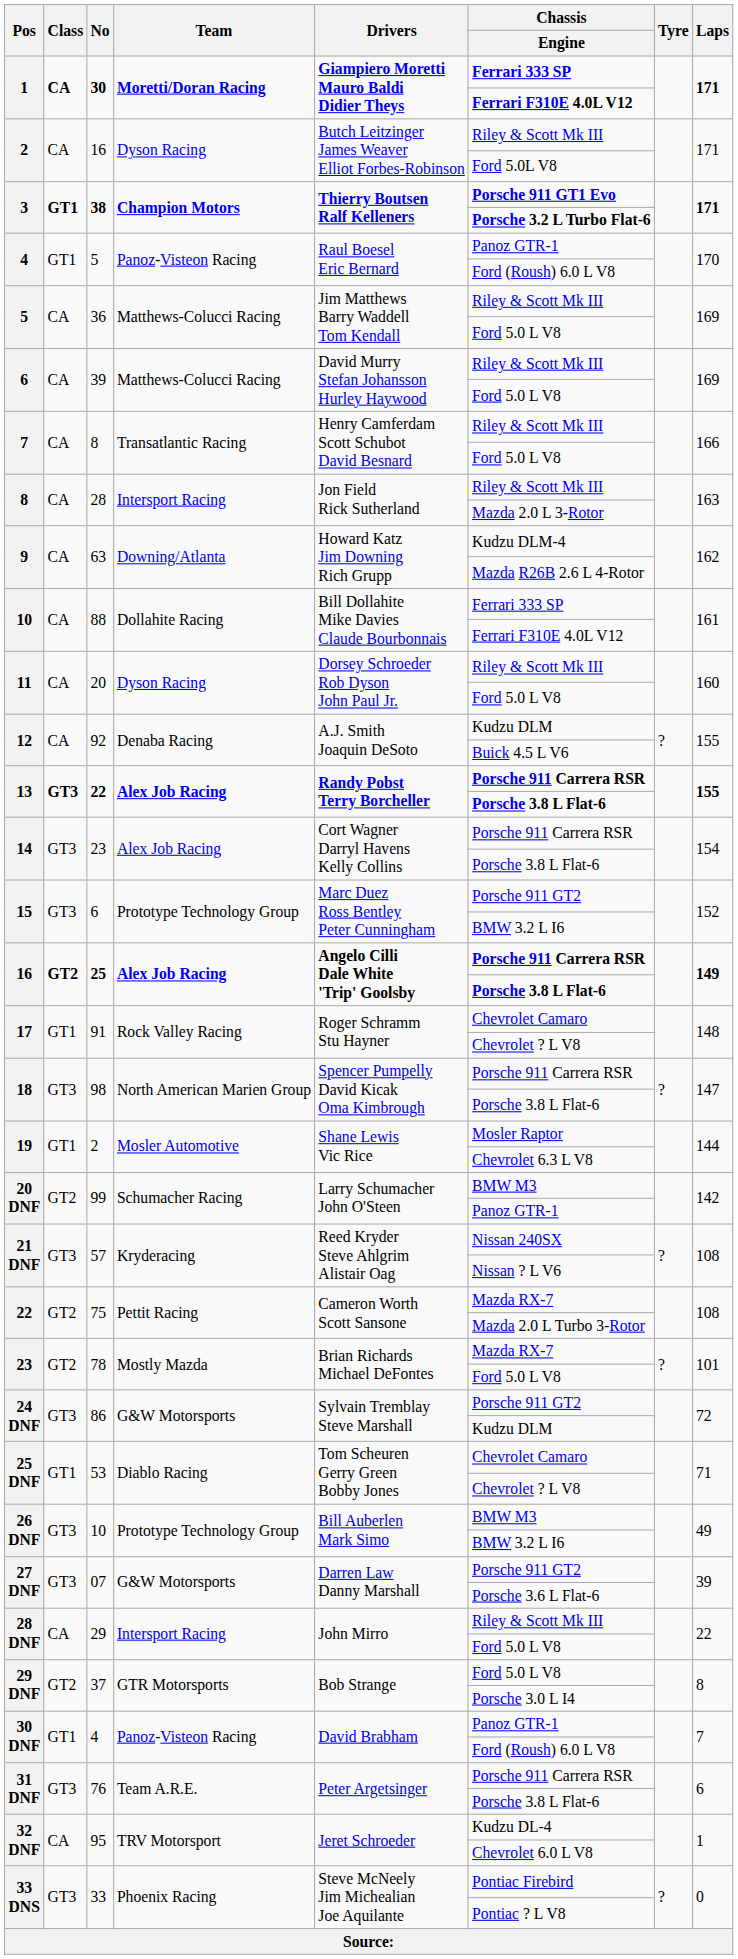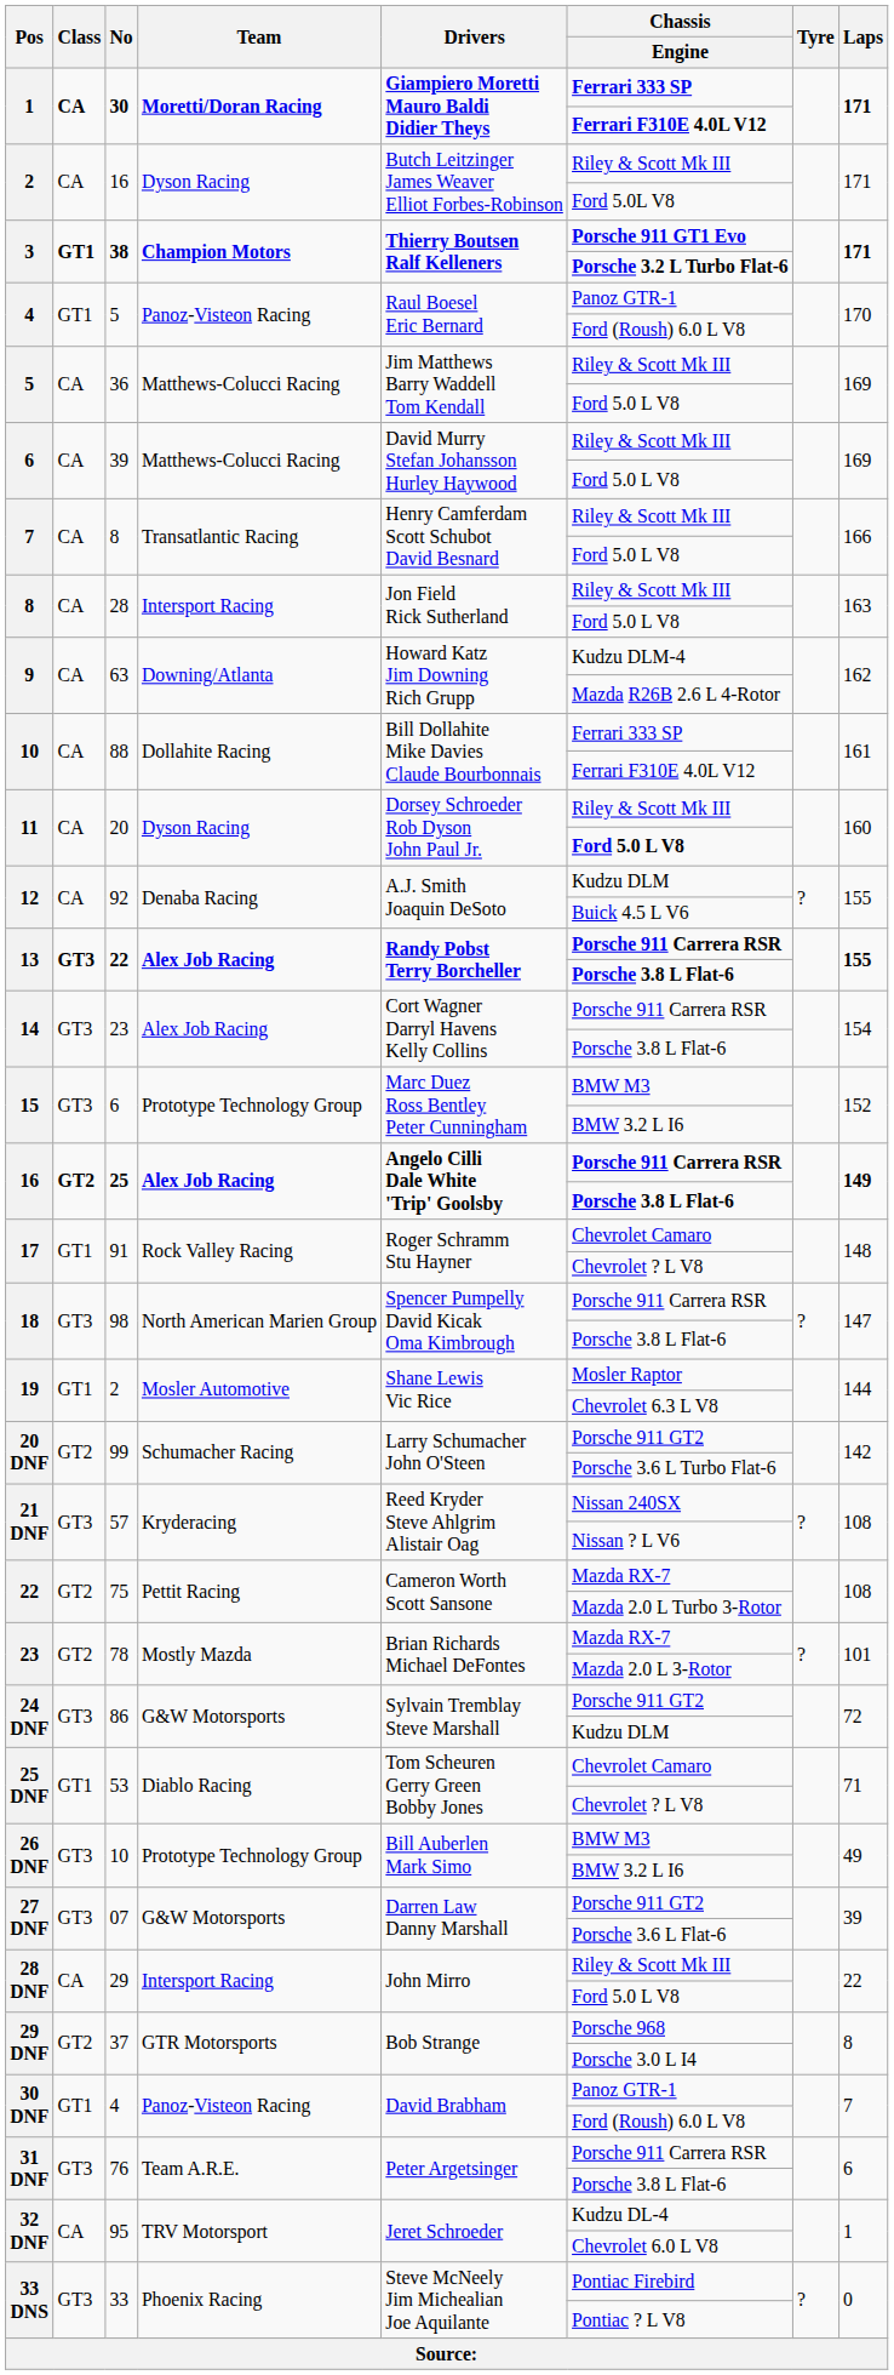row 18 | Chassis / Engine: Mazda 2.0 L 3-Rotor -> Ford 5.0 L V8
row 24 | Chassis / Engine: normal -> bold
row 31 | Chassis / Engine: Porsche 911 GT2 -> BMW M3
row 41 | Chassis / Engine: BMW M3 -> Porsche 911 GT2
row 42 | Chassis / Engine: Panoz GTR-1 -> Porsche 3.6 L Turbo Flat-6
row 48 | Chassis / Engine: Ford 5.0 L V8 -> Mazda 2.0 L 3-Rotor
row 59 | Chassis / Engine: Ford 5.0 L V8 -> Porsche 968
